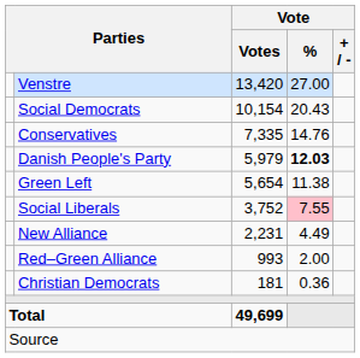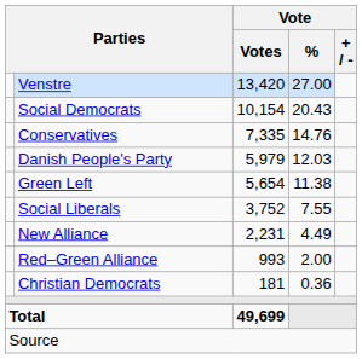Danish People's Party | Vote / %: bold -> normal
Social Liberals | Vote / %: pink background -> no background
